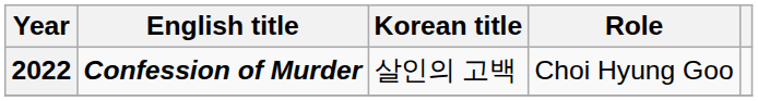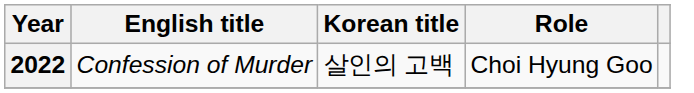2022 | English title: bold -> normal
